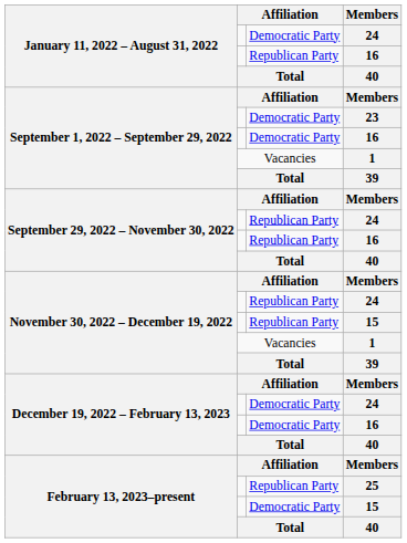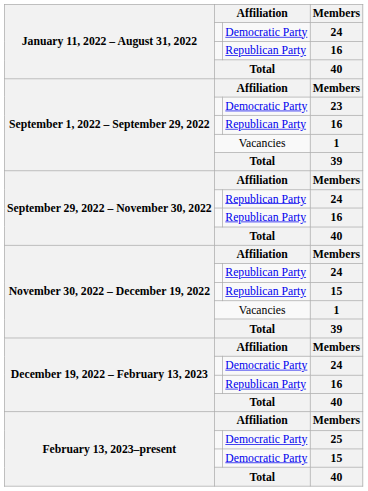September 1, 2022 – September 29, 2022 / 16 | column 3: Democratic Party -> Republican Party
December 19, 2022 – February 13, 2023 / 16 | column 3: Democratic Party -> Republican Party
February 13, 2023–present / 25 | column 3: Republican Party -> Democratic Party
